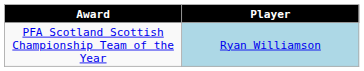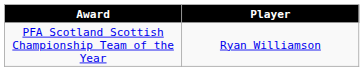PFA Scotland Scottish Championship Team of the Year | Player: lightblue background -> no background
